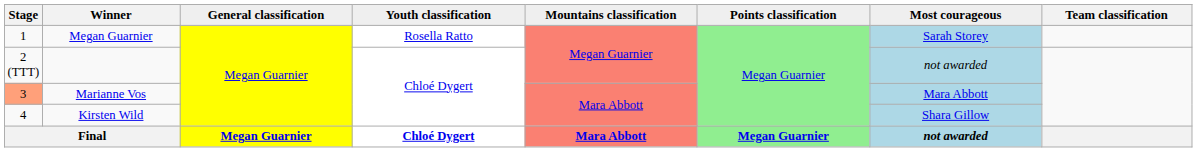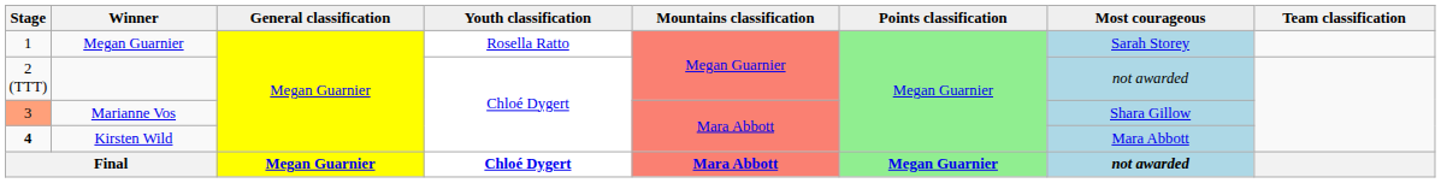Marianne Vos | Most courageous: Mara Abbott -> Shara Gillow
Kirsten Wild | Stage: normal -> bold
Kirsten Wild | Most courageous: Shara Gillow -> Mara Abbott
